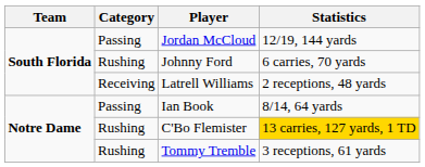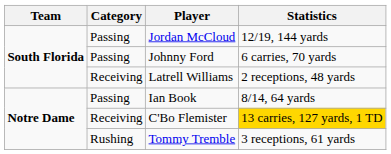Johnny Ford | Category: Rushing -> Passing
C'Bo Flemister | Category: Rushing -> Receiving
